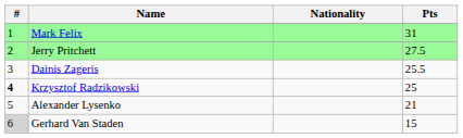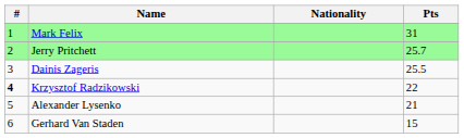Jerry Pritchett | Pts: 27.5 -> 25.7
Krzysztof Radzikowski | Pts: 25 -> 22
Gerhard Van Staden | #: lightgrey background -> no background
